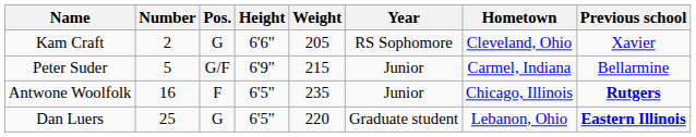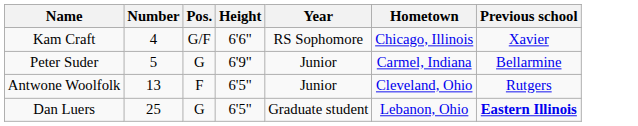- column: Weight | 205 | 215 | 235 | 220
Kam Craft | Number: 2 -> 4
Kam Craft | Pos.: G -> G/F
Kam Craft | Hometown: Cleveland, Ohio -> Chicago, Illinois
Peter Suder | Pos.: G/F -> G
Antwone Woolfolk | Number: 16 -> 13
Antwone Woolfolk | Hometown: Chicago, Illinois -> Cleveland, Ohio
Antwone Woolfolk | Previous school: bold -> normal
